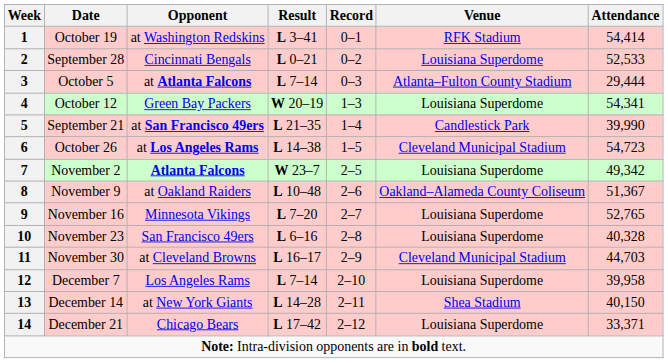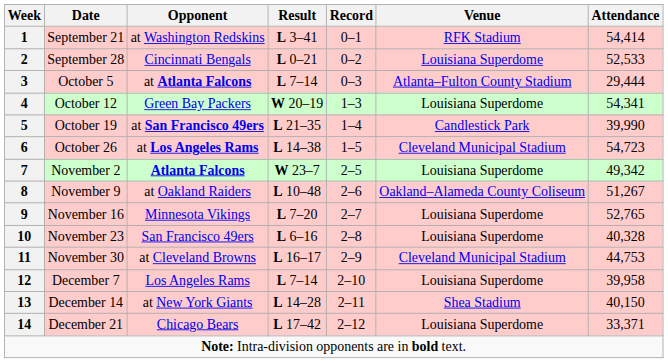1 | Date: October 19 -> September 21
5 | Date: September 21 -> October 19
8 | Attendance: 51,367 -> 51,267
11 | Attendance: 44,703 -> 44,753
